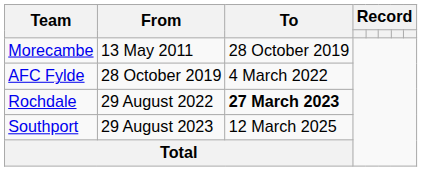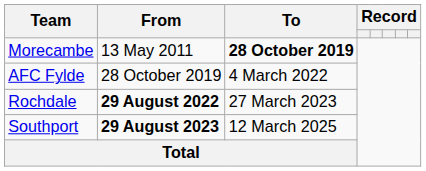Morecambe | To: normal -> bold
Rochdale | From: normal -> bold
Rochdale | To: bold -> normal
Southport | From: normal -> bold
